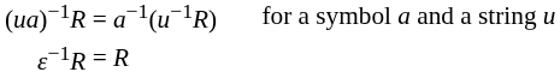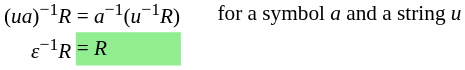ε−1R | column 2: no background -> lightgreen background
